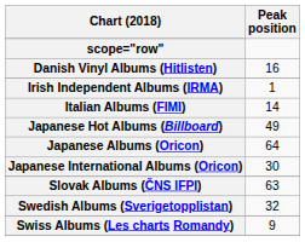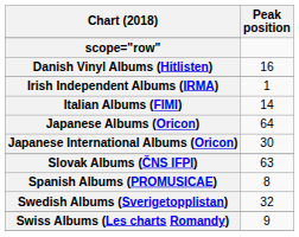- row: Japanese Hot Albums (Billboard) | 49
+ row: Spanish Albums (PROMUSICAE) | 8
